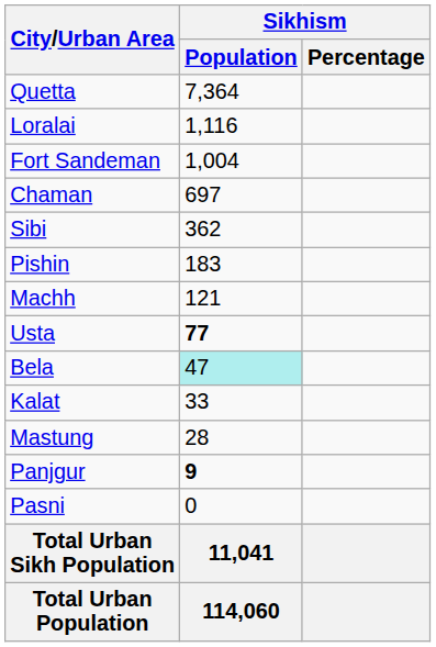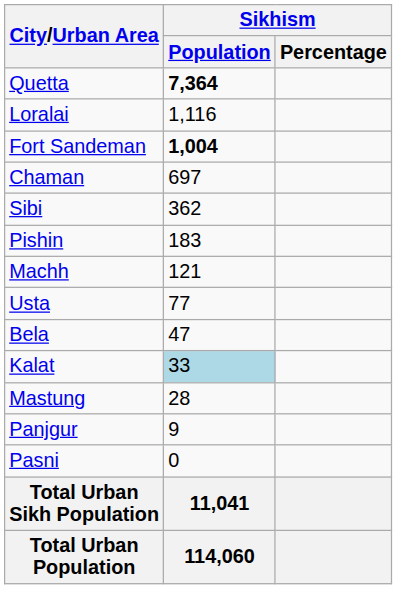Quetta | Sikhism / Population: normal -> bold
Fort Sandeman | Sikhism / Population: normal -> bold
Usta | Sikhism / Population: bold -> normal
Bela | Sikhism / Population: paleturquoise background -> no background
Kalat | Sikhism / Population: no background -> lightblue background
Panjgur | Sikhism / Population: bold -> normal
